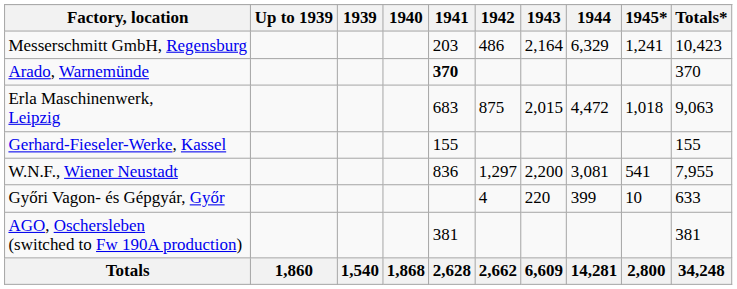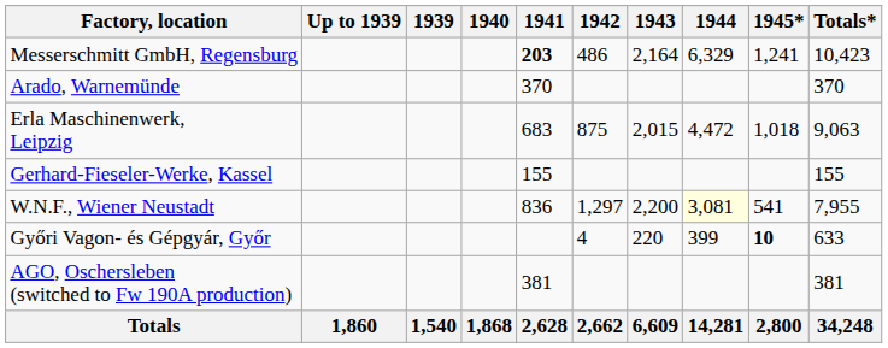Messerschmitt GmbH, Regensburg | 1941: normal -> bold
Arado, Warnemünde | 1941: bold -> normal
W.N.F., Wiener Neustadt | 1944: no background -> lightyellow background
Győri Vagon- és Gépgyár, Győr | 1945*: normal -> bold
